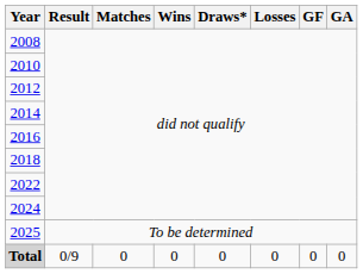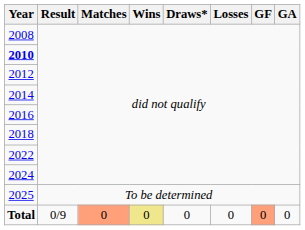2010 | Year: normal -> bold
Total | Year: lightgrey background -> no background
Total | Matches: no background -> lightsalmon background
Total | Wins: no background -> khaki background
Total | GF: no background -> lightsalmon background
